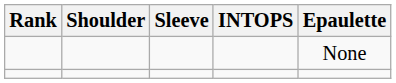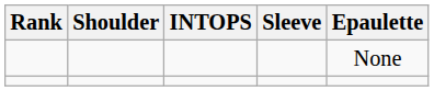columns swapped: Sleeve <-> INTOPS
